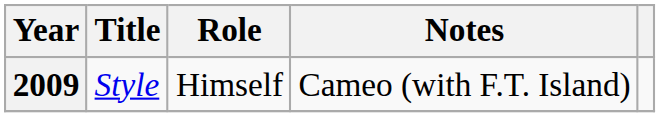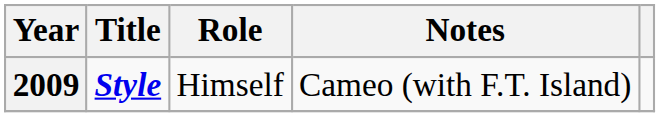2009 | Title: normal -> bold
